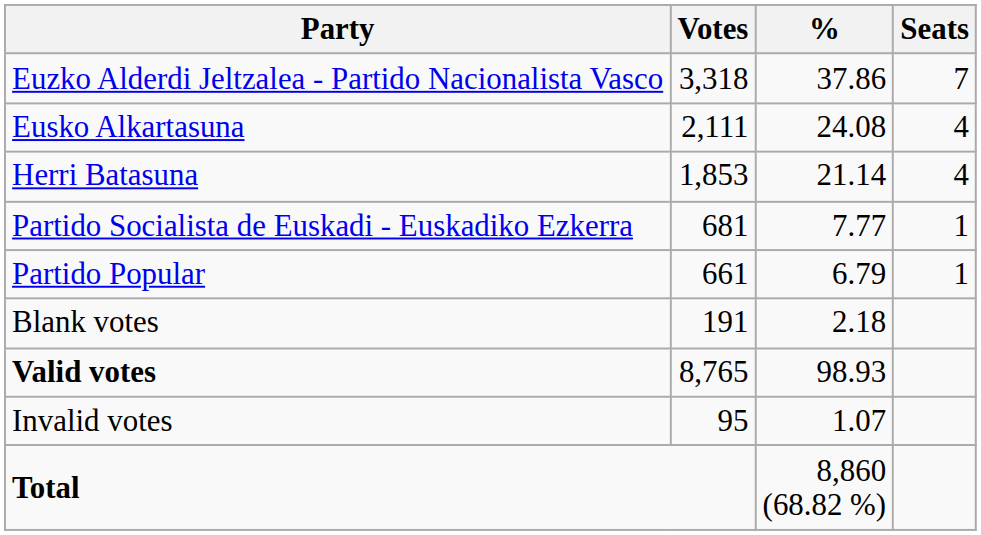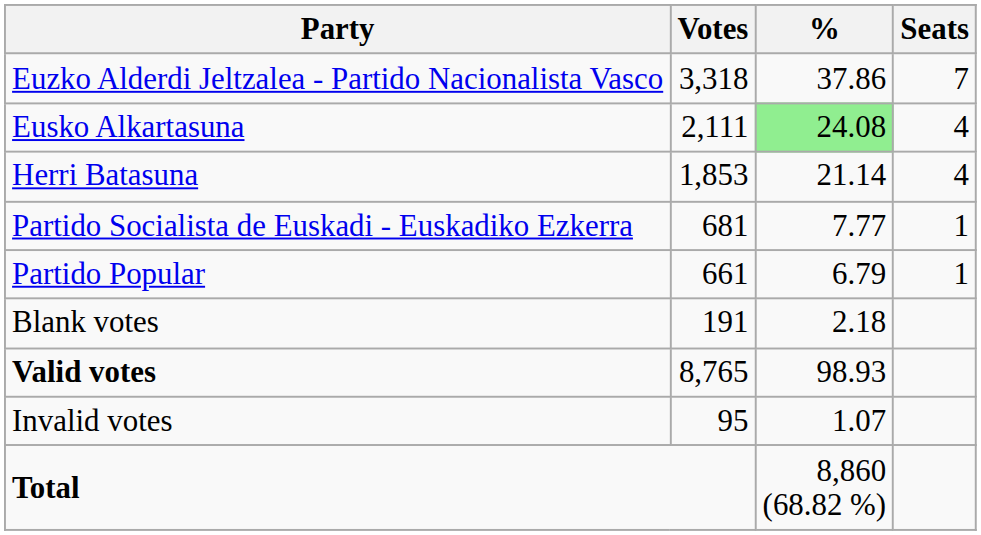Eusko Alkartasuna | %: no background -> lightgreen background
